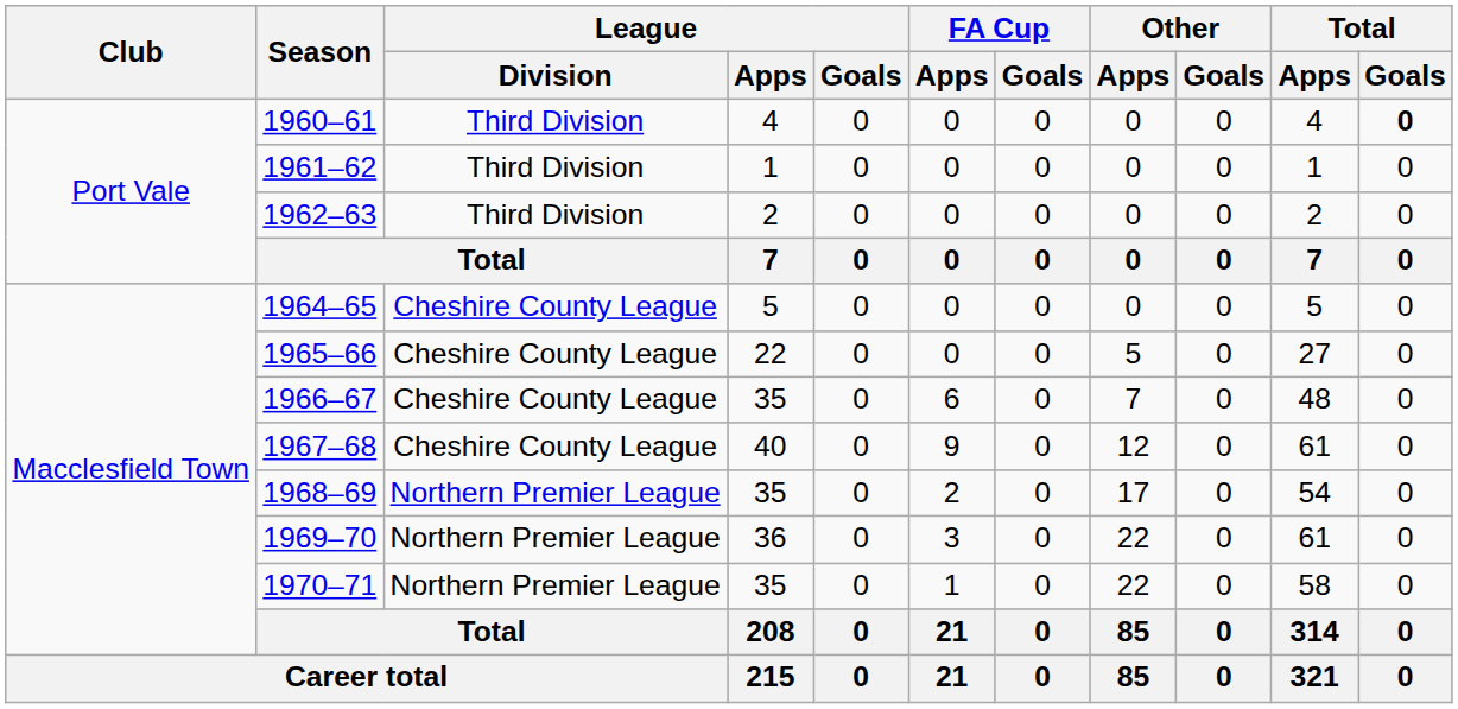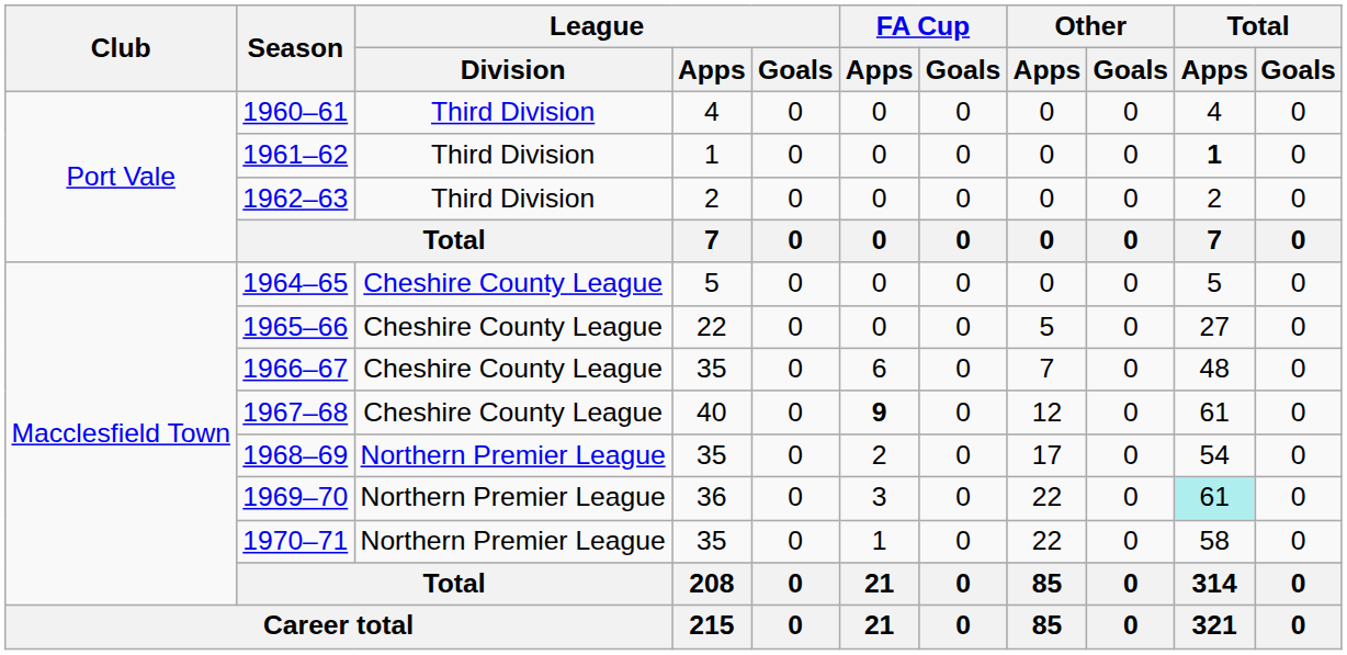1960–61 | Total / Goals: bold -> normal
1961–62 | Total / Apps: normal -> bold
1967–68 | FA Cup / Apps: normal -> bold
1969–70 | Total / Apps: no background -> paleturquoise background
